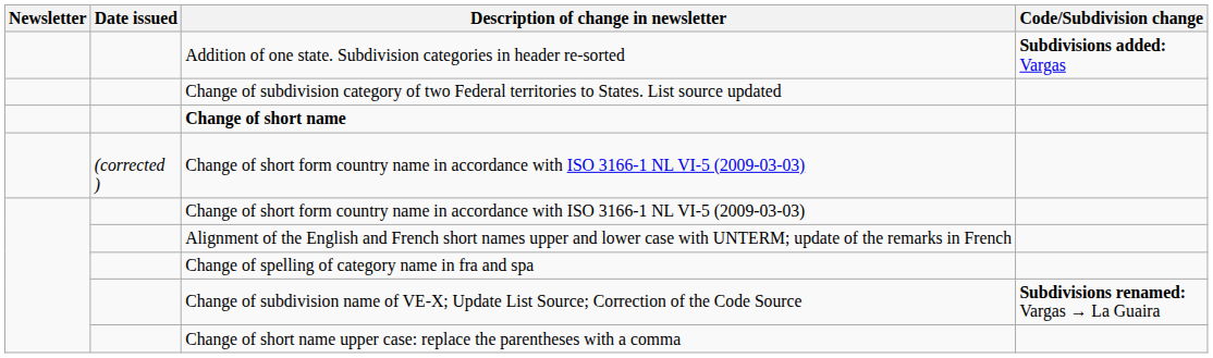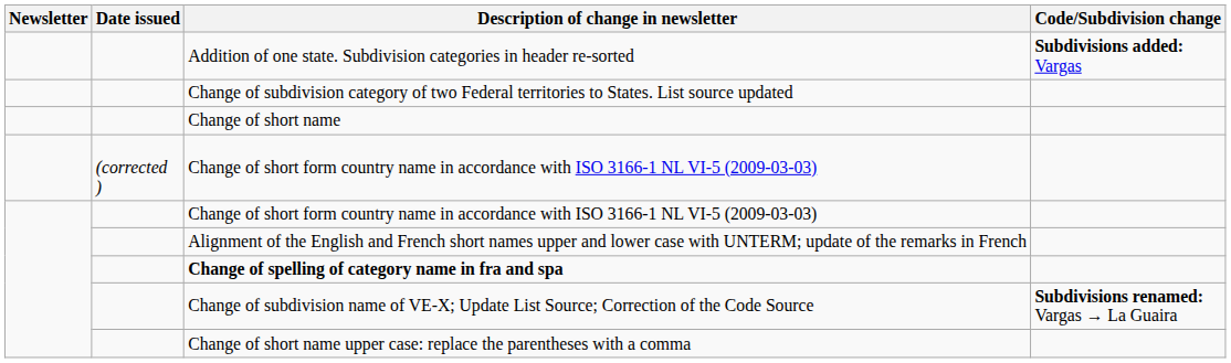Change of short name | Description of change in newsletter: bold -> normal
Change of spelling of category name in fra and spa | Description of change in newsletter: normal -> bold
